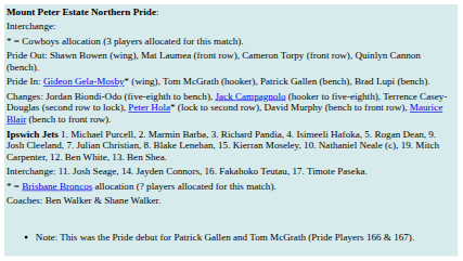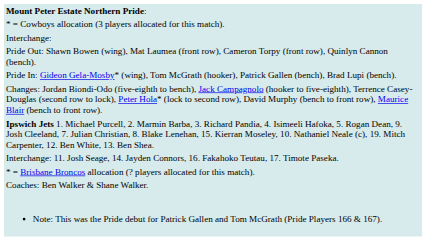row 2 | column 1: Interchange: -> * = Cowboys allocation (3 players allocated for this match).
row 3 | column 1: * = Cowboys allocation (3 players allocated for this match). -> Interchange:
